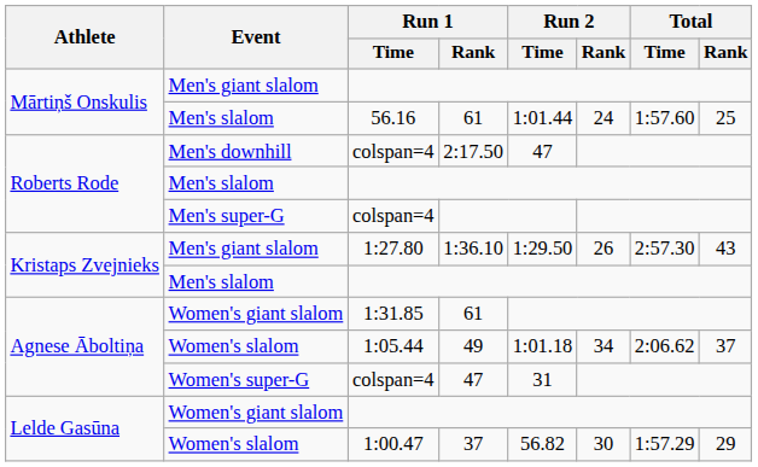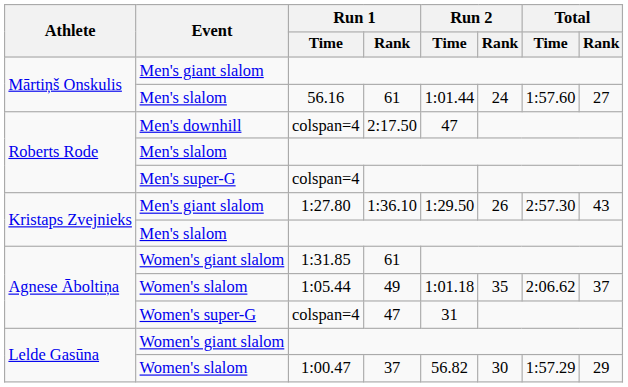Mārtiņš Onskulis / Men's slalom | Total / Rank: 25 -> 27
Agnese Āboltiņa / Women's slalom | Run 2 / Rank: 34 -> 35
